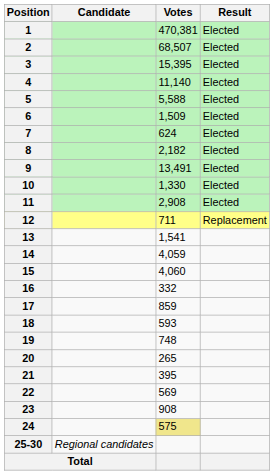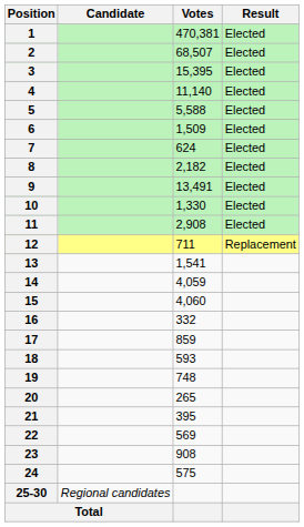24 | Votes: khaki background -> no background
